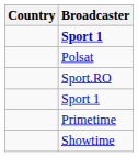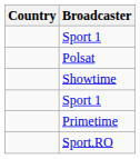row 2 | Broadcaster: bold -> normal
row 4 | Broadcaster: Sport.RO -> Showtime
row 7 | Broadcaster: Showtime -> Sport.RO
